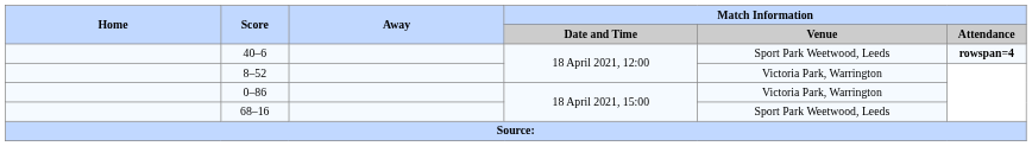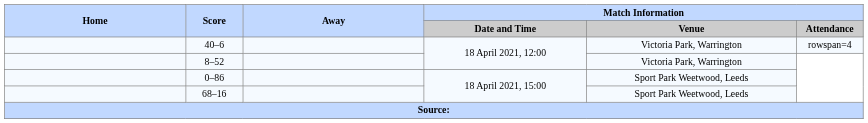40–6 | Match Information / Venue: Sport Park Weetwood, Leeds -> Victoria Park, Warrington
40–6 | Match Information / Attendance: bold -> normal
0–86 | Match Information / Venue: Victoria Park, Warrington -> Sport Park Weetwood, Leeds
